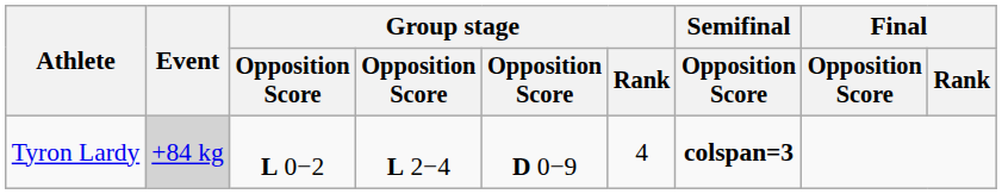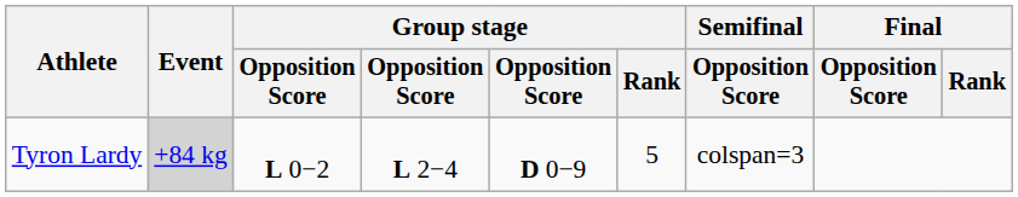Tyron Lardy | Group stage / Rank: 4 -> 5
Tyron Lardy | Semifinal / Opposition Score: bold -> normal
